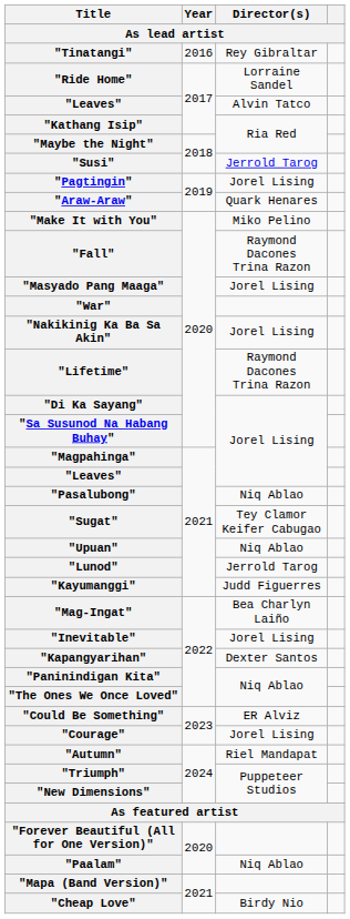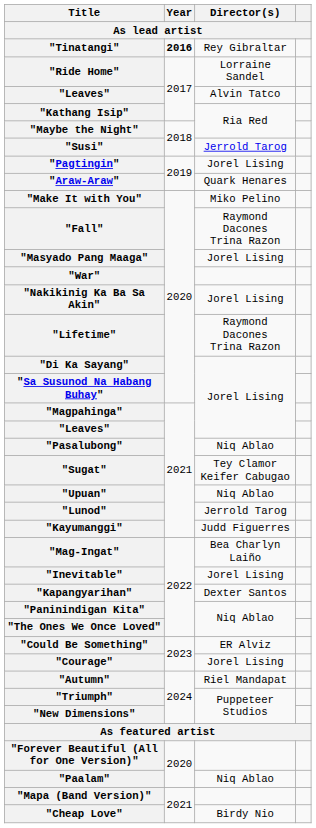"Tinatangi" | Year: normal -> bold
